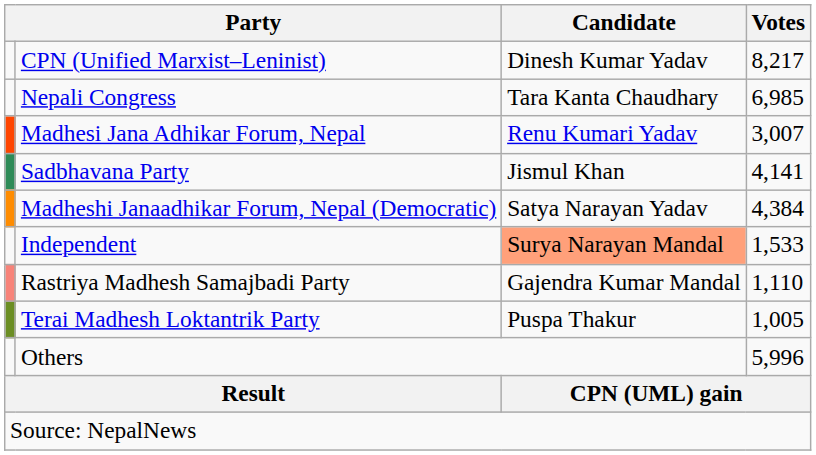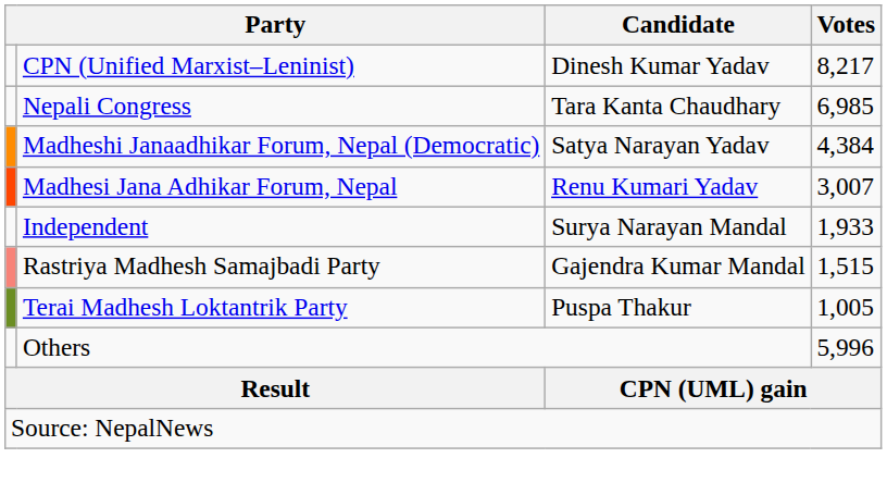rows swapped: Madheshi Janaadhikar Forum, Nepal (Democratic) <-> Madhesi Jana Adhikar Forum, Nepal
- row: Sadbhavana Party | Jismul Khan | 4,141
Independent | Candidate: lightsalmon background -> no background
Independent | Votes: 1,533 -> 1,933
Rastriya Madhesh Samajbadi Party | Votes: 1,110 -> 1,515
